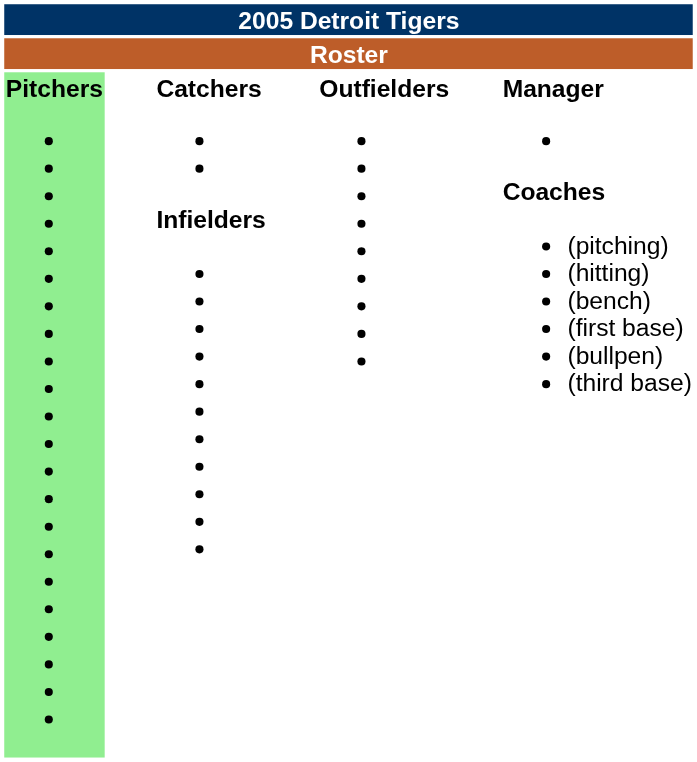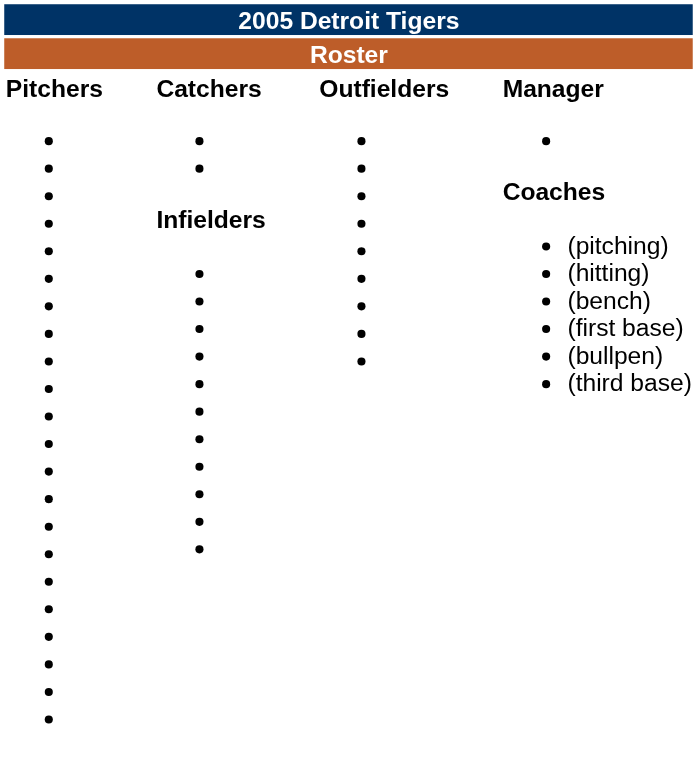Pitchers | column 1: lightgreen background -> no background
